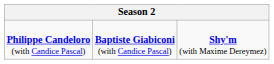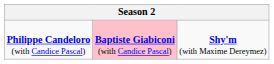Philippe Candeloro (with Candice Pascal) | column 2: no background -> pink background
